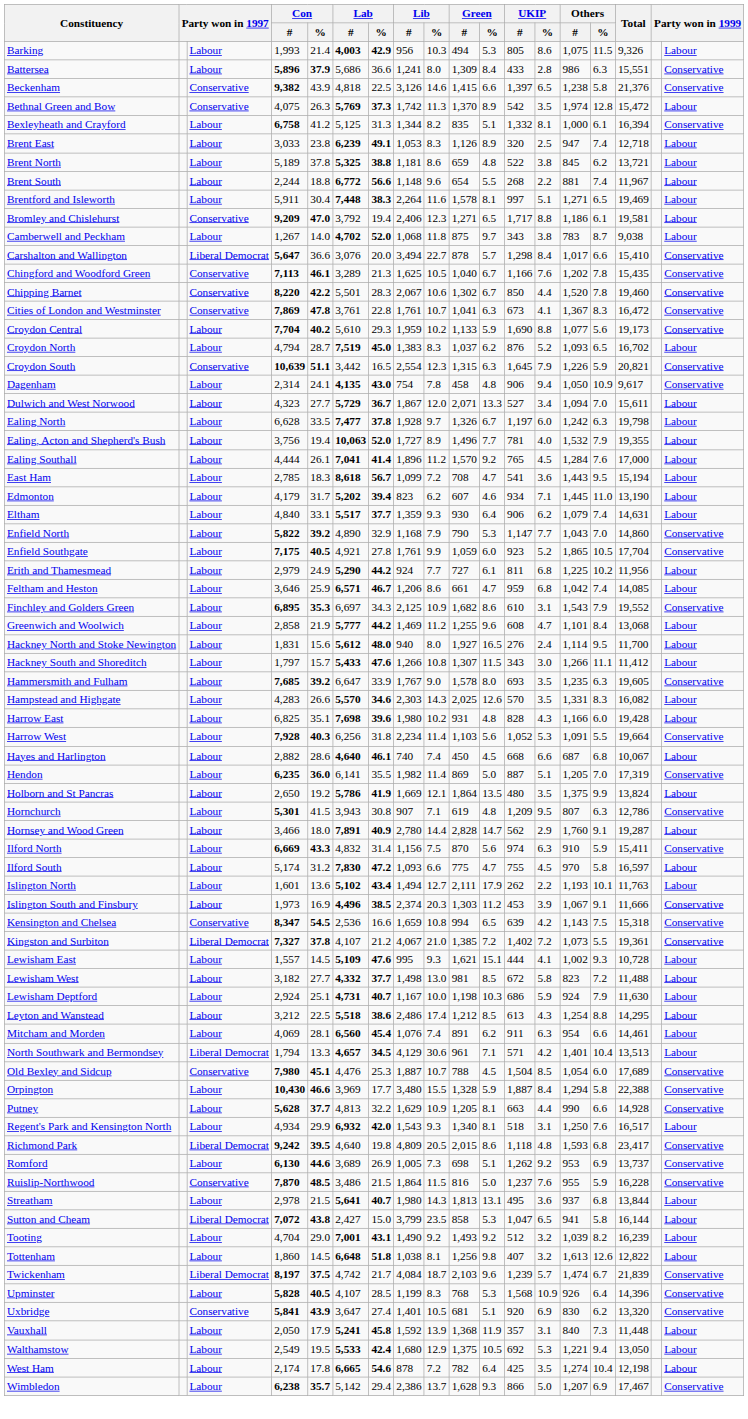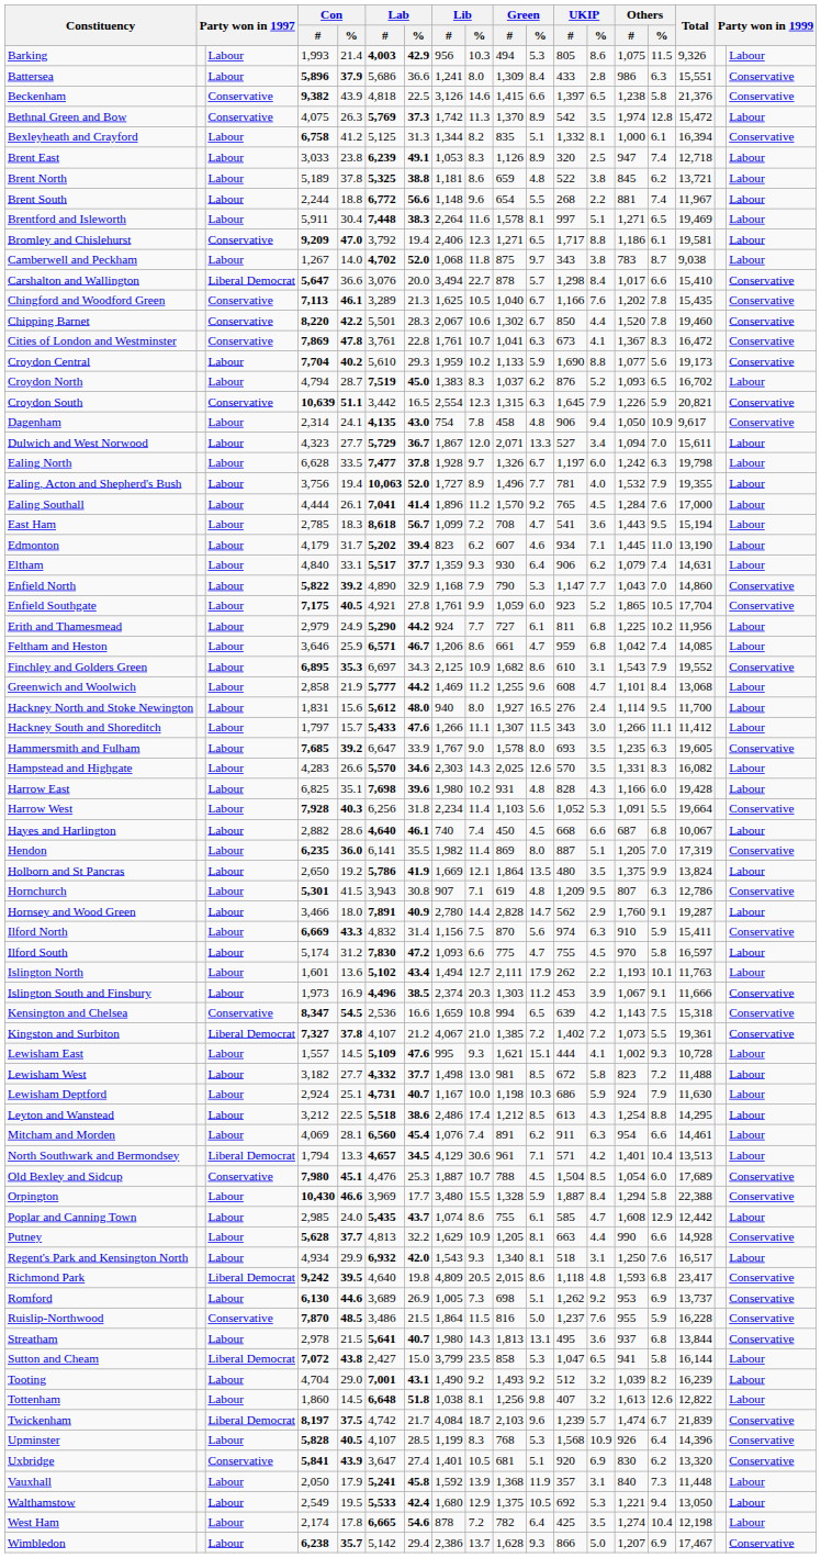Hackney South and Shoreditch | Lib / %: 10.8 -> 11.1
Hendon | Green / %: 5.0 -> 8.0
+ row: Poplar and Canning Town | Labour | 2,985 | 24.0 | 5,435 | 43.7 | 1,074 | 8.6 | 755 | 6.1 | 585 | 4.7 | 1,608 | 12.9 | 12,442 | Labour
Streatham | column 18: Labour -> Conservative
